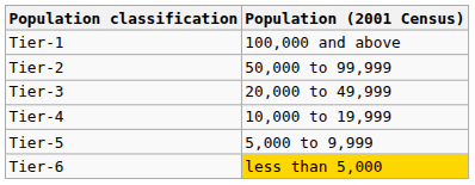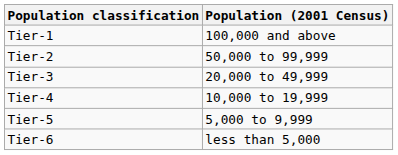Tier-6 | Population (2001 Census): gold background -> no background
